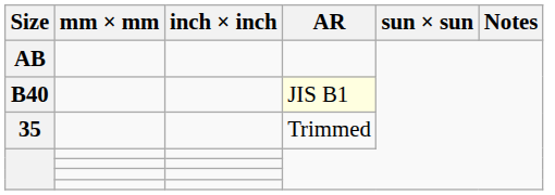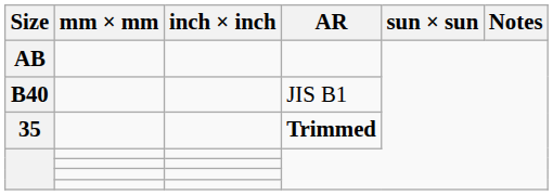B40 | AR: lightyellow background -> no background
35 | AR: normal -> bold
